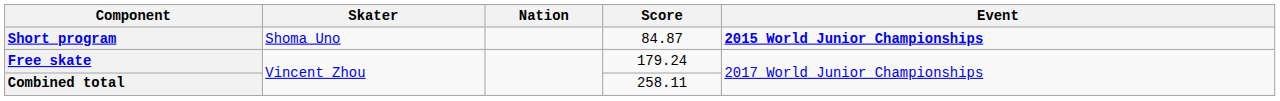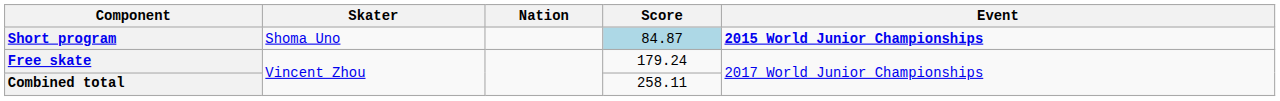Short program | Score: no background -> lightblue background
